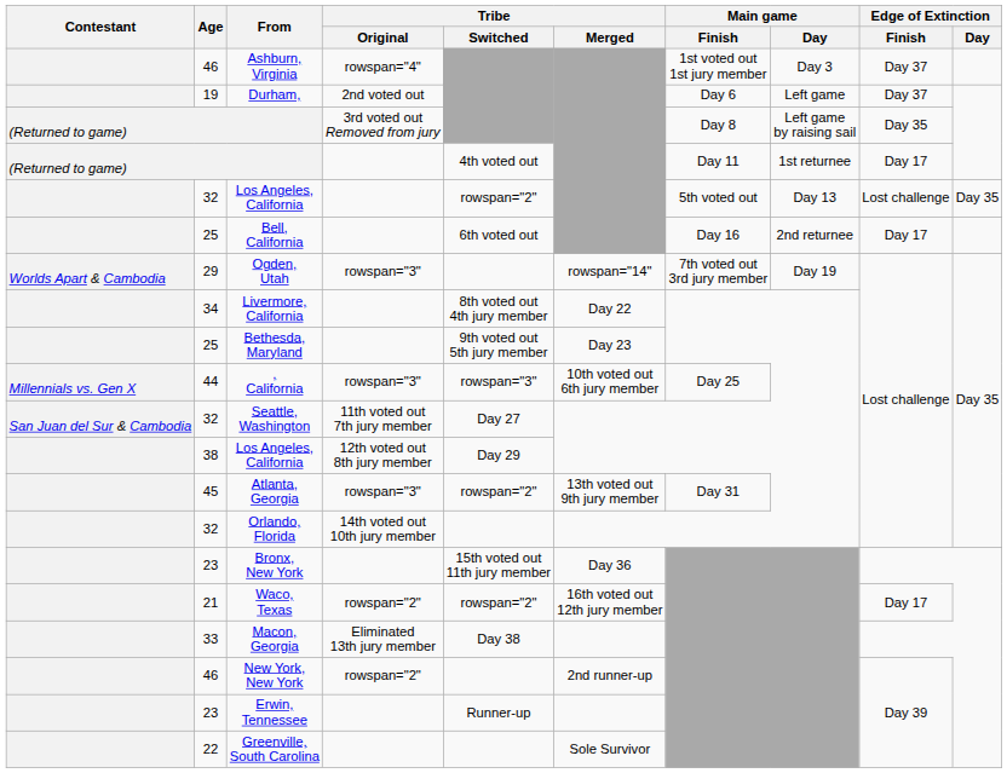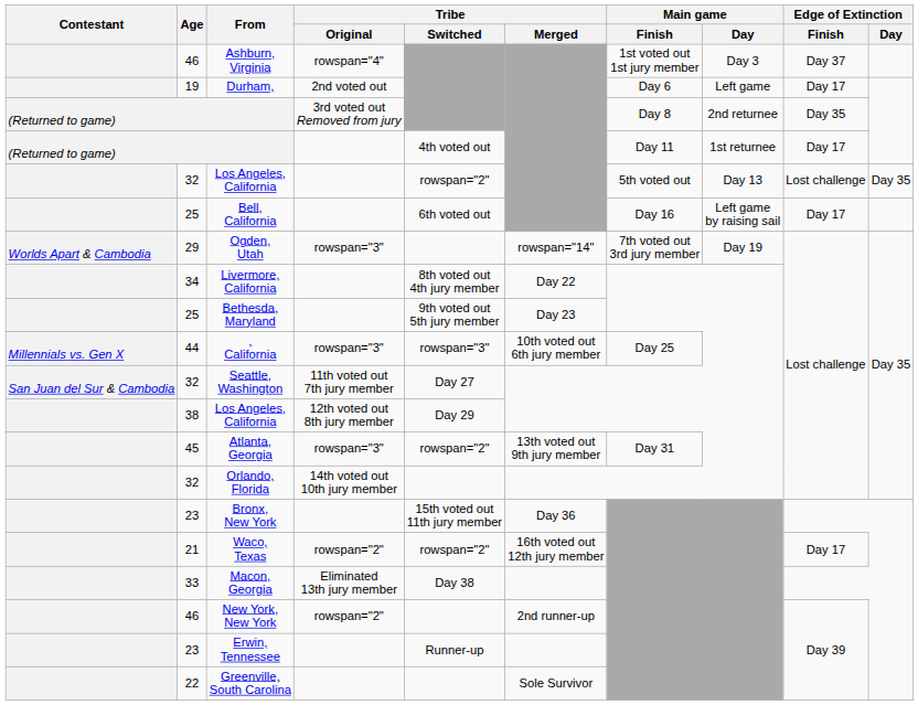Durham, | Edge of Extinction / Finish: Day 37 -> Day 17
(Returned to game) / 3rd voted out Removed from jury | Main game / Day: Left game by raising sail -> 2nd returnee
Bell, California | Main game / Day: 2nd returnee -> Left game by raising sail
